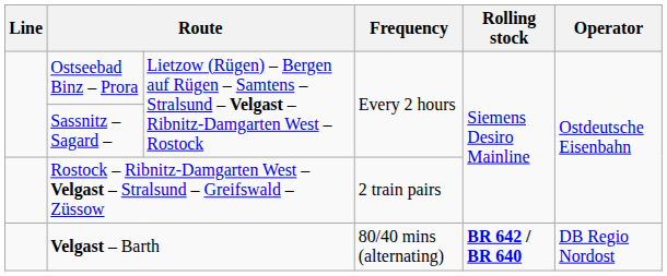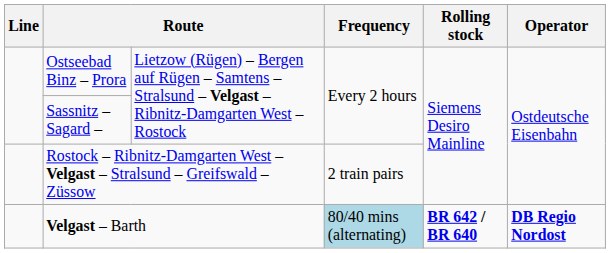Velgast – Barth | Frequency: no background -> lightblue background
Velgast – Barth | Operator: normal -> bold
